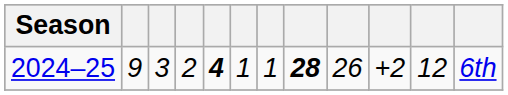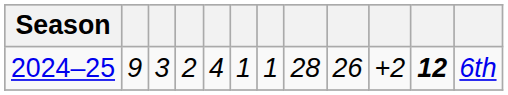2024–25 | column 5: bold -> normal
2024–25 | column 8: bold -> normal
2024–25 | column 11: normal -> bold
